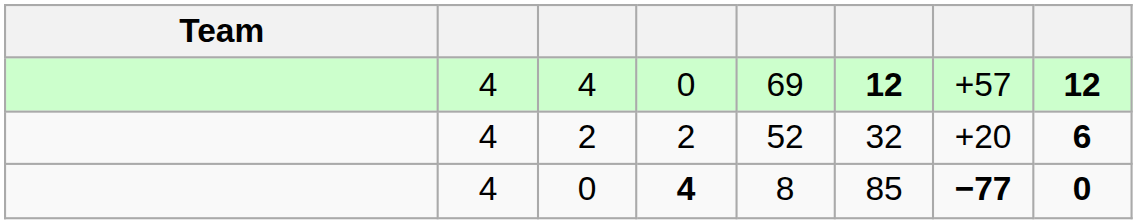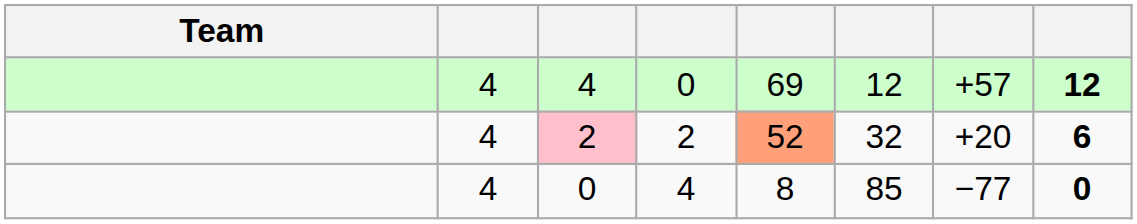row 2 | column 6: bold -> normal
row 3 | column 3: no background -> pink background
row 3 | column 5: no background -> lightsalmon background
row 4 | column 4: bold -> normal
row 4 | column 7: bold -> normal
